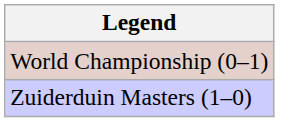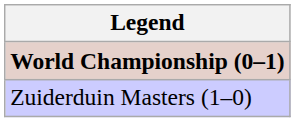row 2 | column 1: normal -> bold
